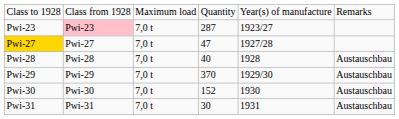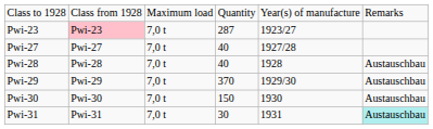row 3 | column 1: gold background -> no background
row 3 | column 4: 47 -> 40
row 6 | column 4: 152 -> 150
row 7 | column 6: no background -> paleturquoise background
